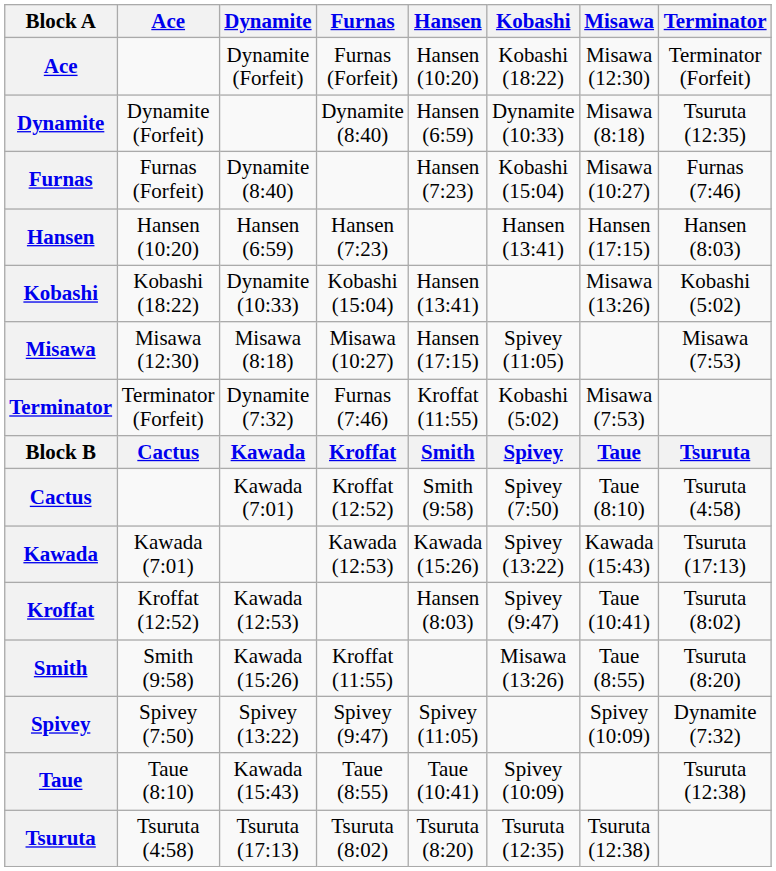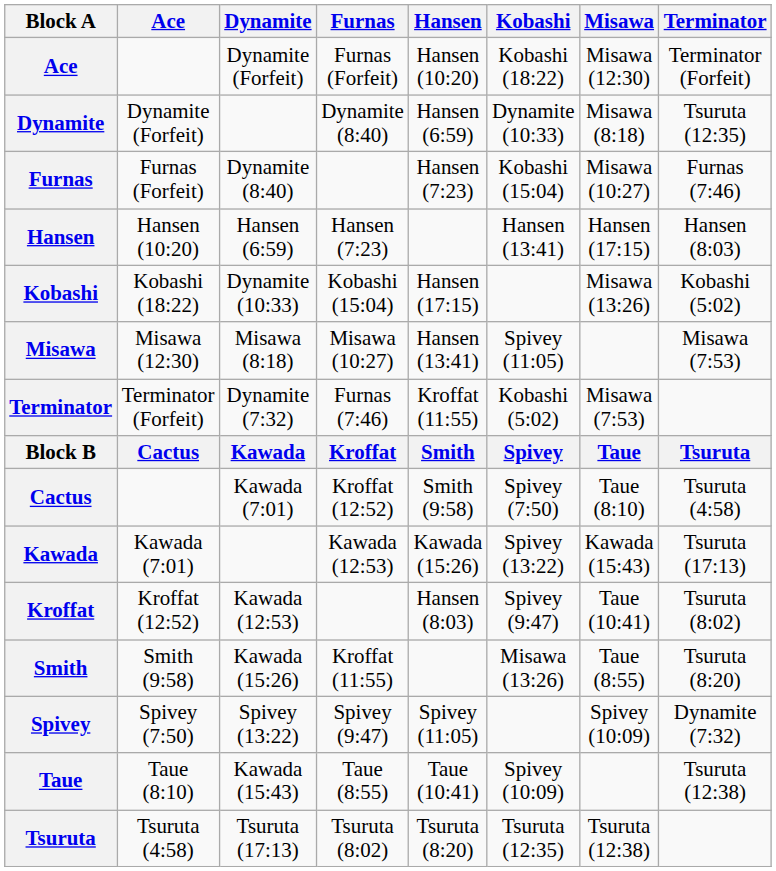row 6 | Hansen: Hansen (13:41) -> Hansen (17:15)
row 7 | Hansen: Hansen (17:15) -> Hansen (13:41)
